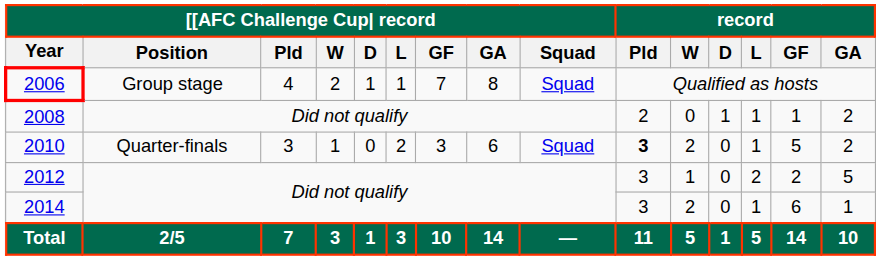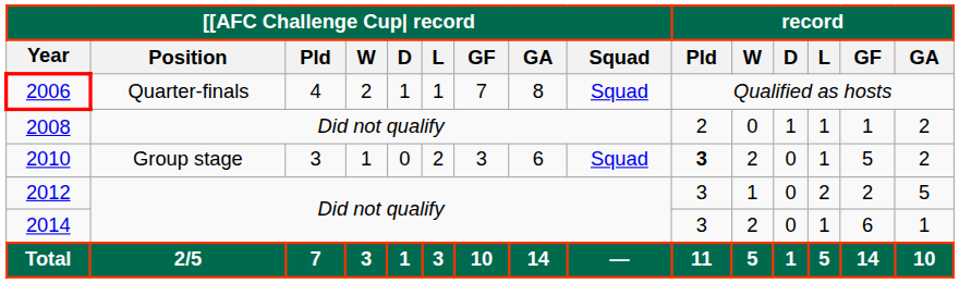2006 | [[AFC Challenge Cup| record / Position: Group stage -> Quarter-finals
2010 | [[AFC Challenge Cup| record / Position: Quarter-finals -> Group stage
